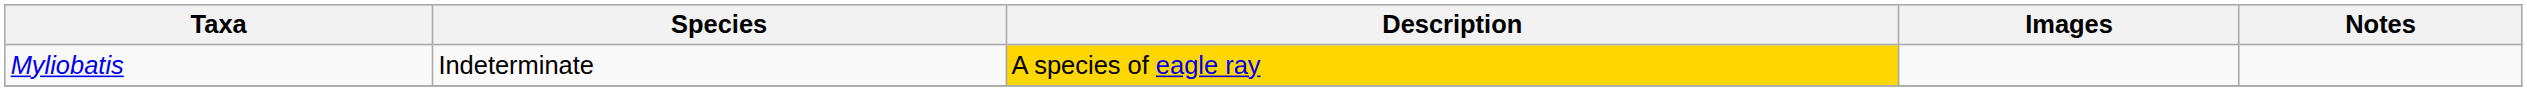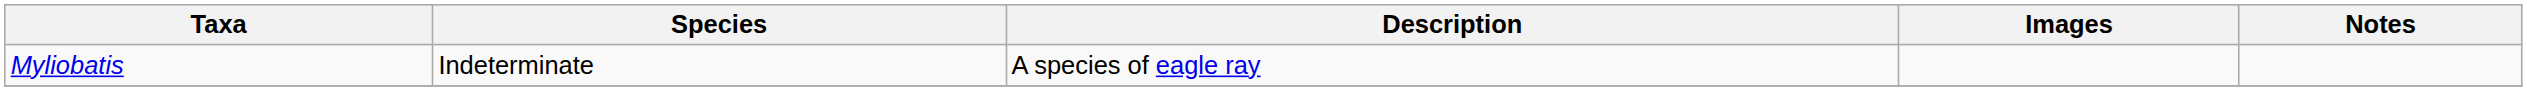Myliobatis | Description: gold background -> no background
